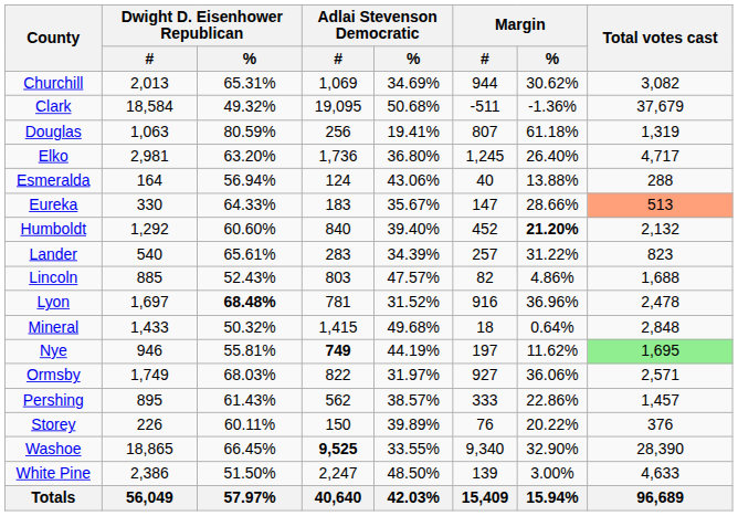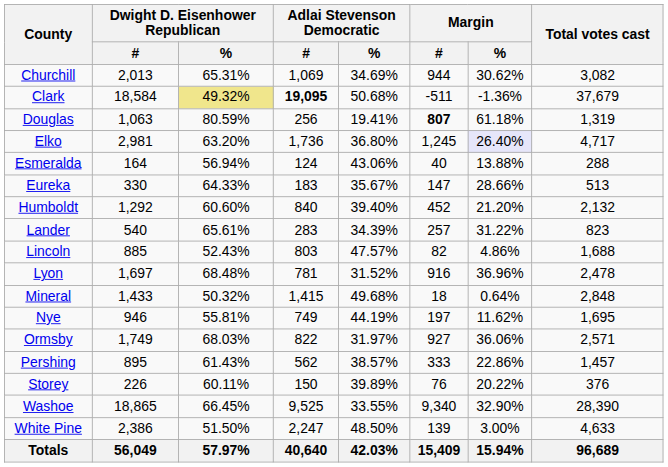Clark | Dwight D. Eisenhower Republican / %: no background -> khaki background
Clark | Adlai Stevenson Democratic / #: normal -> bold
Douglas | Margin / #: normal -> bold
Elko | Margin / %: no background -> lavender background
Eureka | Total votes cast: lightsalmon background -> no background
Humboldt | Margin / %: bold -> normal
Lyon | Dwight D. Eisenhower Republican / %: bold -> normal
Nye | Adlai Stevenson Democratic / #: bold -> normal
Nye | Total votes cast: lightgreen background -> no background
Washoe | Adlai Stevenson Democratic / #: bold -> normal
